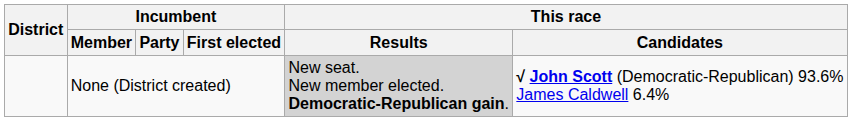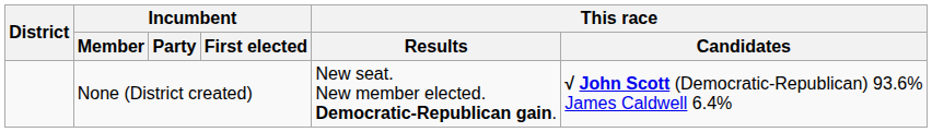None (District created) | This race / Results: lightgrey background -> no background
